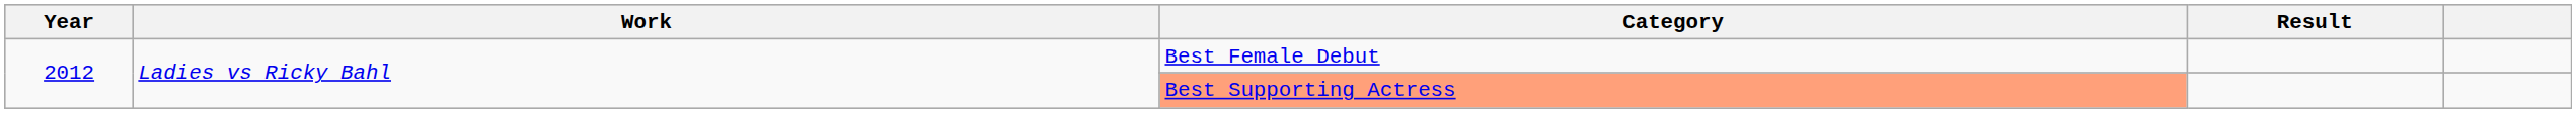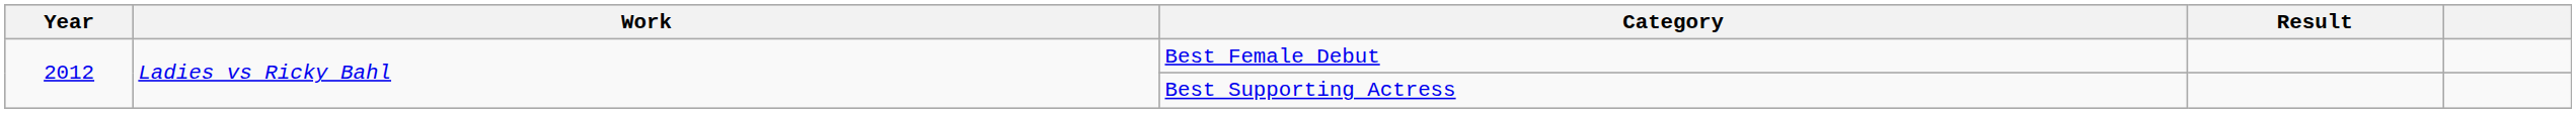Best Supporting Actress | Category: lightsalmon background -> no background
